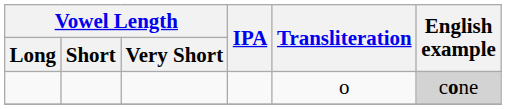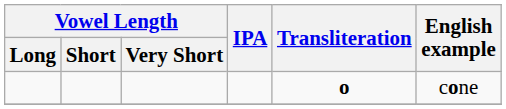row 3 | Transliteration: normal -> bold
row 3 | English example: lightgrey background -> no background
